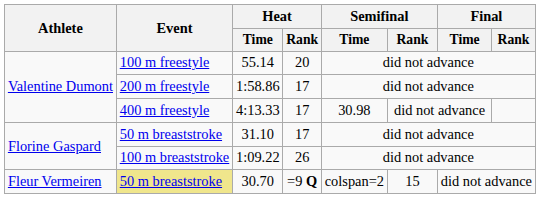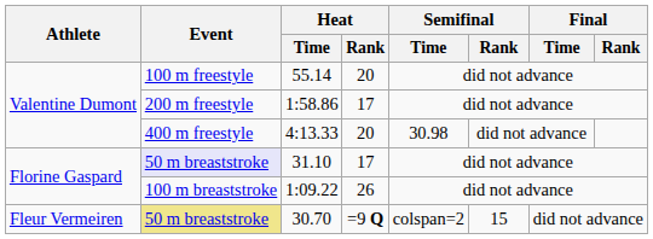4:13.33 | Heat / Rank: 17 -> 20
31.10 | Event: no background -> lavender background
